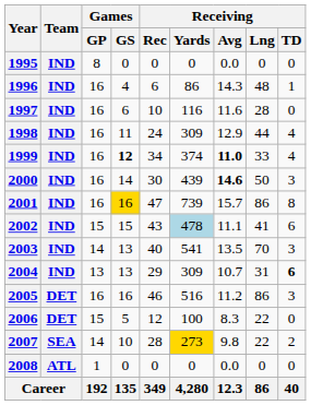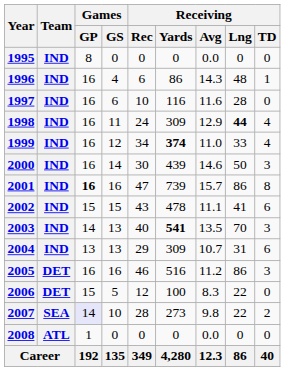1998 | Receiving / Lng: normal -> bold
1999 | Games / GS: bold -> normal
1999 | Receiving / Yards: normal -> bold
1999 | Receiving / Avg: bold -> normal
2000 | Receiving / Avg: bold -> normal
2001 | Games / GP: normal -> bold
2001 | Games / GS: gold background -> no background
2002 | Receiving / Yards: lightblue background -> no background
2003 | Receiving / Yards: normal -> bold
2004 | Receiving / TD: bold -> normal
2007 | Games / GP: no background -> lavender background
2007 | Receiving / Yards: gold background -> no background
